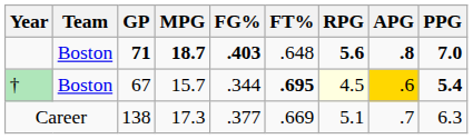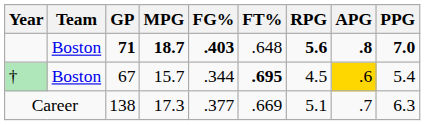† | RPG: lightyellow background -> no background
† | PPG: bold -> normal
